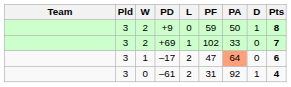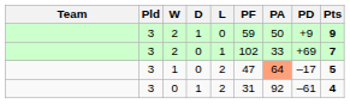columns swapped: D <-> PD
row 2 | Pts: 8 -> 9
row 4 | Pts: 6 -> 5
